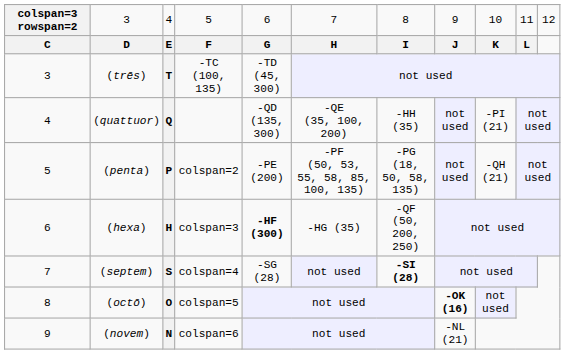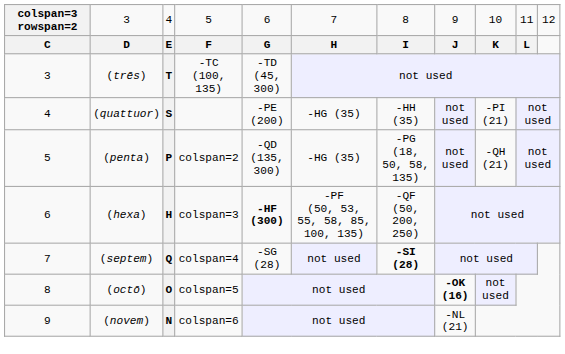(quattuor) | column 3: Q -> S
(quattuor) | column 5: -QD (135, 300) -> -PE (200)
(quattuor) | column 6: -QE (35, 100, 200) -> -HG (35)
(penta) | column 5: -PE (200) -> -QD (135, 300)
(penta) | column 6: -PF (50, 53, 55, 58, 85, 100, 135) -> -HG (35)
(hexa) | column 6: -HG (35) -> -PF (50, 53, 55, 58, 85, 100, 135)
(septem) | column 3: S -> Q
